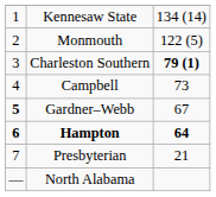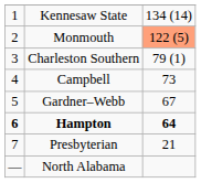Monmouth | column 3: no background -> lightsalmon background
Charleston Southern | column 3: bold -> normal
Gardner–Webb | column 1: bold -> normal
